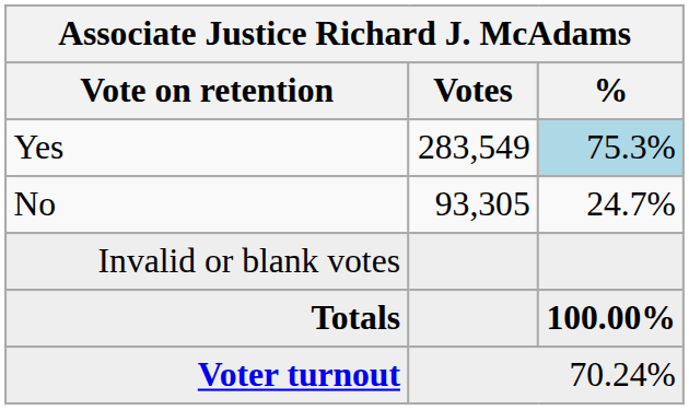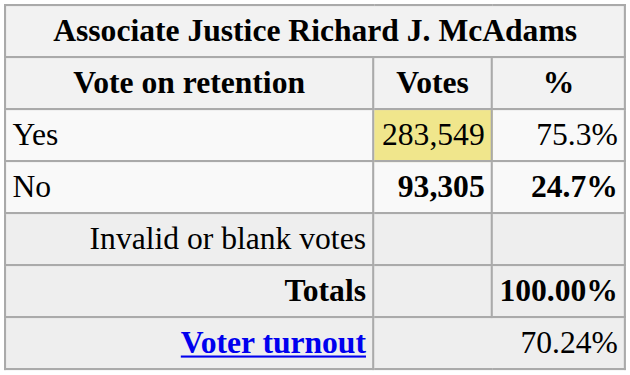Yes | Votes: no background -> khaki background
Yes | %: lightblue background -> no background
No | Votes: normal -> bold
No | %: normal -> bold
